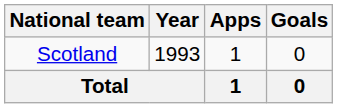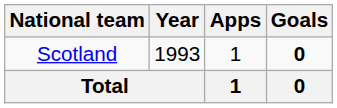Scotland | Goals: normal -> bold
